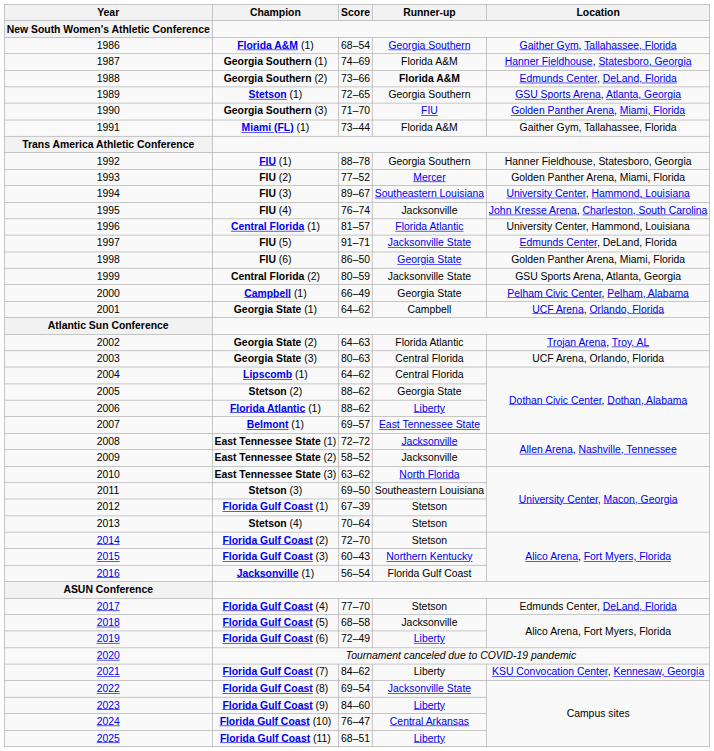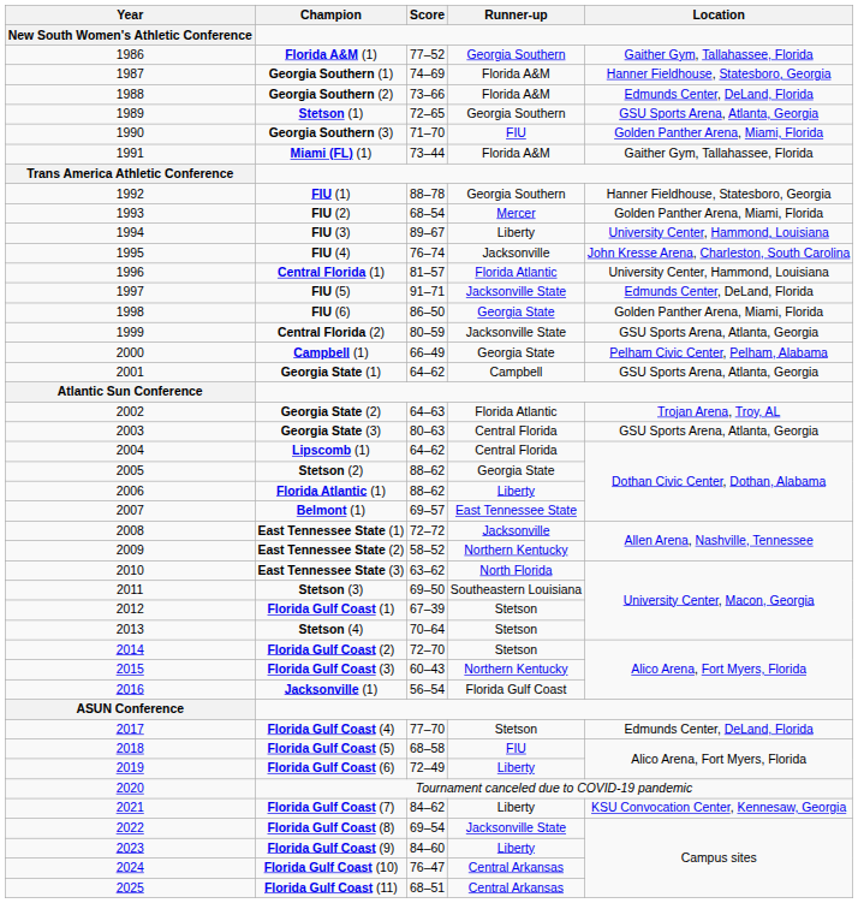Florida A&M (1) | Score: 68–54 -> 77–52
Georgia Southern (2) | Runner-up: bold -> normal
FIU (2) | Score: 77–52 -> 68–54
FIU (3) | Runner-up: Southeastern Louisiana -> Liberty
Georgia State (1) | Location: UCF Arena, Orlando, Florida -> GSU Sports Arena, Atlanta, Georgia
Georgia State (3) | Location: UCF Arena, Orlando, Florida -> GSU Sports Arena, Atlanta, Georgia
East Tennessee State (2) | Runner-up: Jacksonville -> Northern Kentucky
Florida Gulf Coast (5) | Runner-up: Jacksonville -> FIU
Florida Gulf Coast (11) | Runner-up: Liberty -> Central Arkansas
